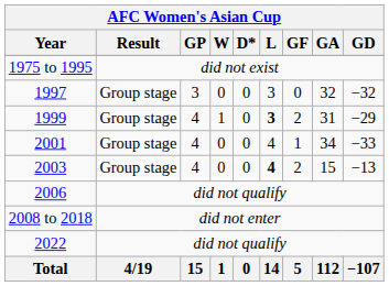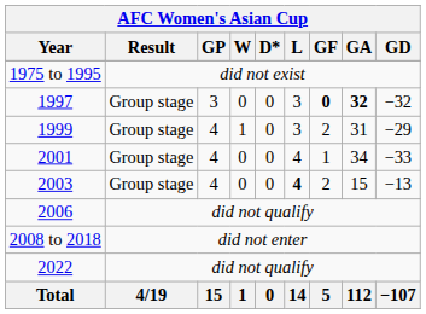1997 | GF: normal -> bold
1997 | GA: normal -> bold
1999 | L: bold -> normal
